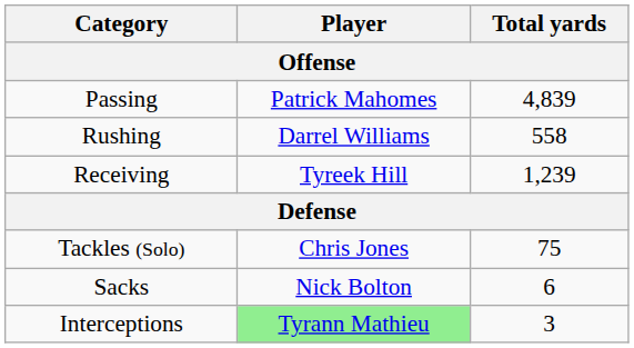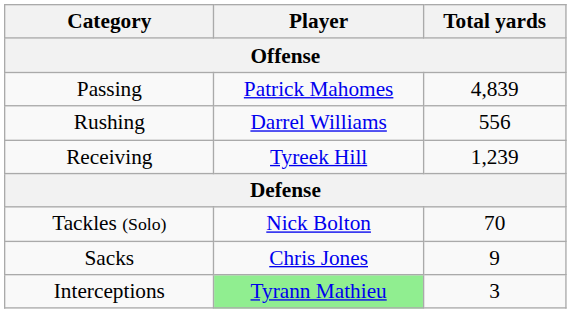Rushing | Total yards: 558 -> 556
Tackles (Solo) | Player: Chris Jones -> Nick Bolton
Tackles (Solo) | Total yards: 75 -> 70
Sacks | Player: Nick Bolton -> Chris Jones
Sacks | Total yards: 6 -> 9
